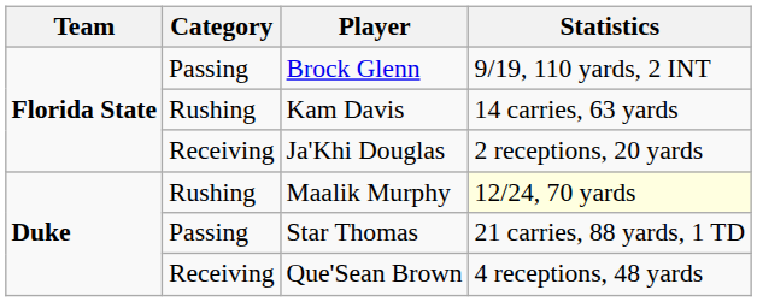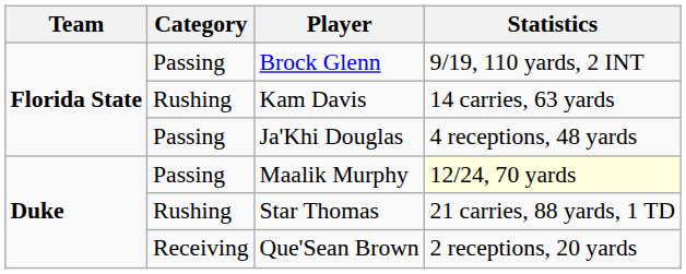Ja'Khi Douglas | Category: Receiving -> Passing
Ja'Khi Douglas | Statistics: 2 receptions, 20 yards -> 4 receptions, 48 yards
Maalik Murphy | Category: Rushing -> Passing
Star Thomas | Category: Passing -> Rushing
Que'Sean Brown | Statistics: 4 receptions, 48 yards -> 2 receptions, 20 yards
